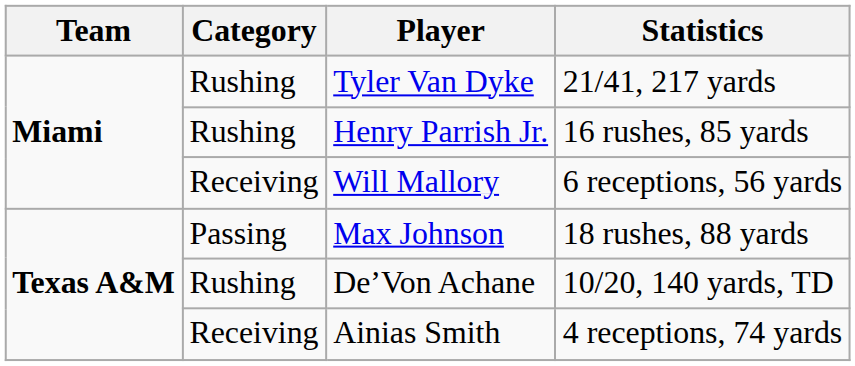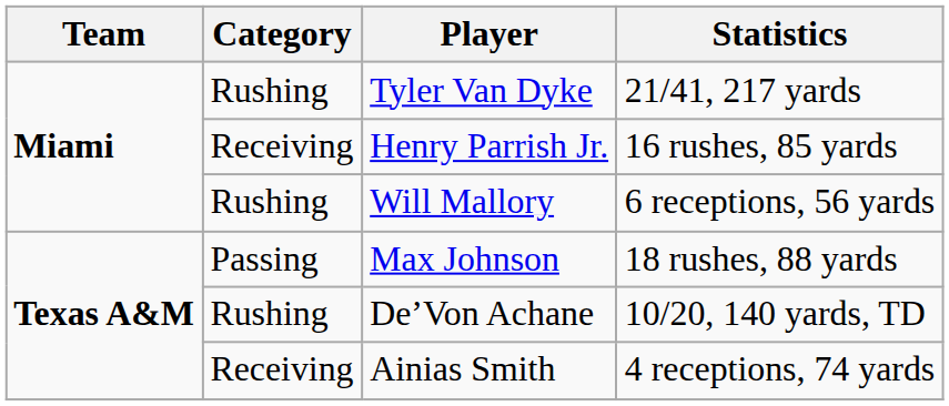Henry Parrish Jr. | Category: Rushing -> Receiving
Will Mallory | Category: Receiving -> Rushing
